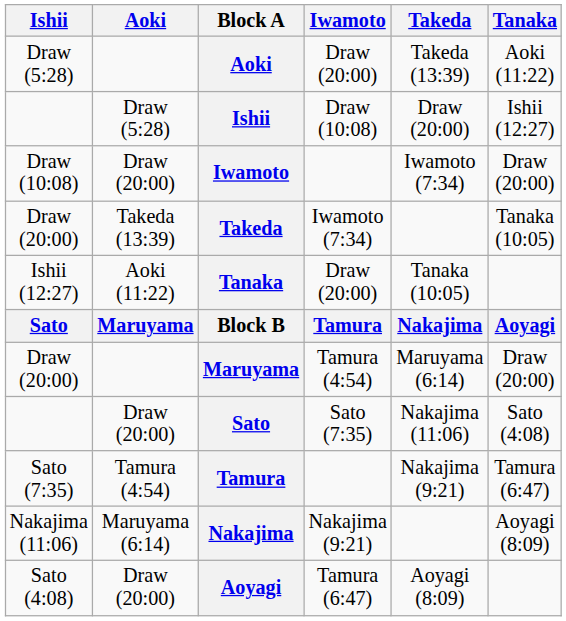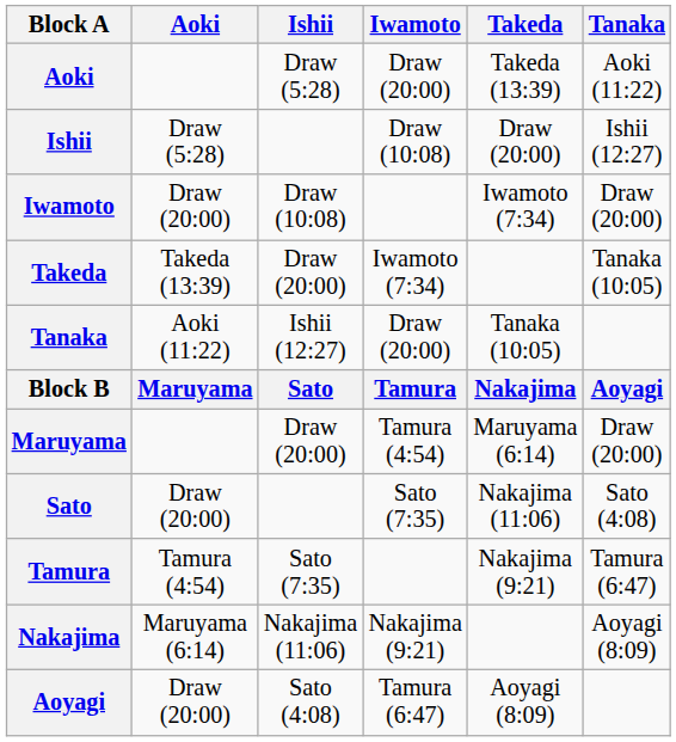columns swapped: Block A <-> Ishii
